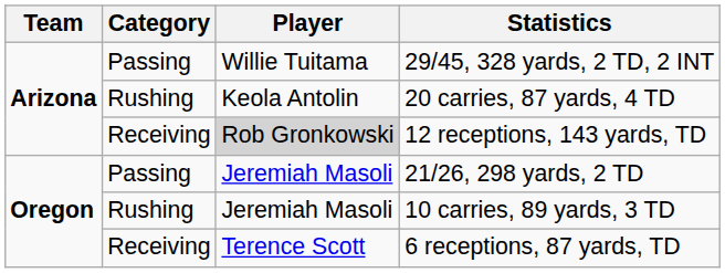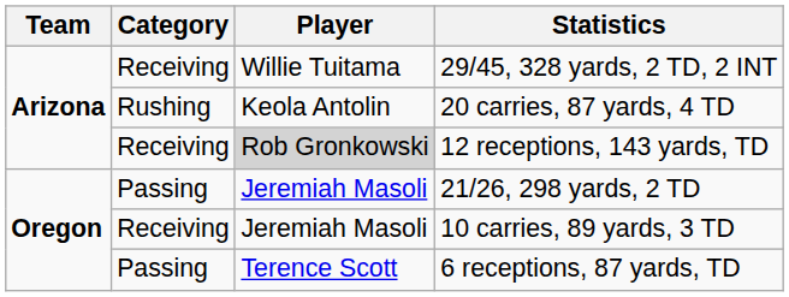29/45, 328 yards, 2 TD, 2 INT | Category: Passing -> Receiving
10 carries, 89 yards, 3 TD | Category: Rushing -> Receiving
6 receptions, 87 yards, TD | Category: Receiving -> Passing
